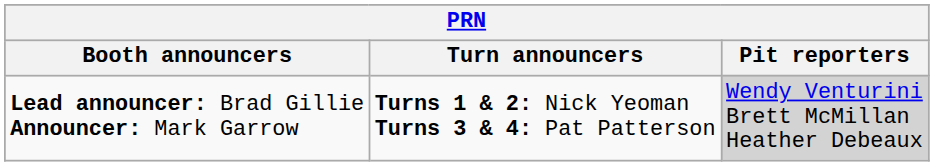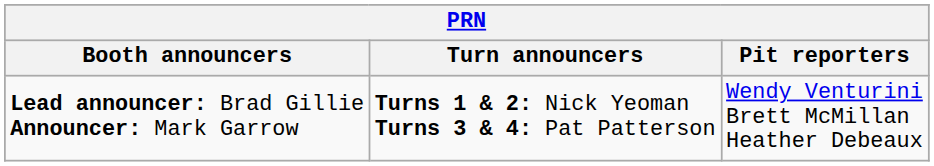Lead announcer: Brad Gillie Announcer: Mark Garrow | Pit reporters: lightgrey background -> no background
